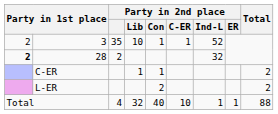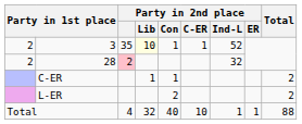3 | Party in 2nd place / Lib: no background -> lightyellow background
28 | column 1: bold -> normal
28 | Party in 2nd place: no background -> pink background
